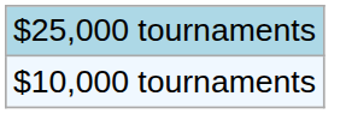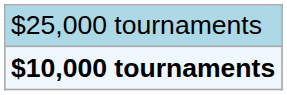row 2 | column 1: normal -> bold
